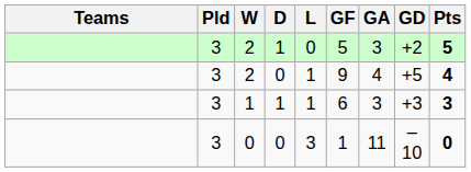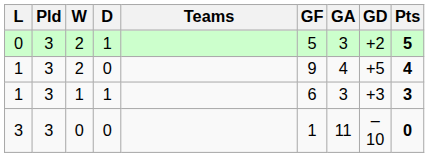columns swapped: Teams <-> L
